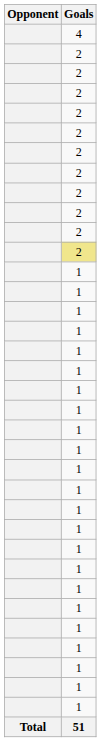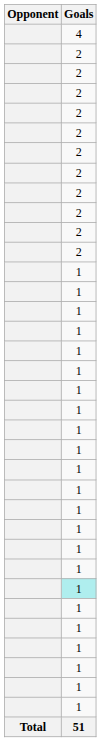row 13 | Goals: khaki background -> no background
row 30 | Goals: no background -> paleturquoise background
